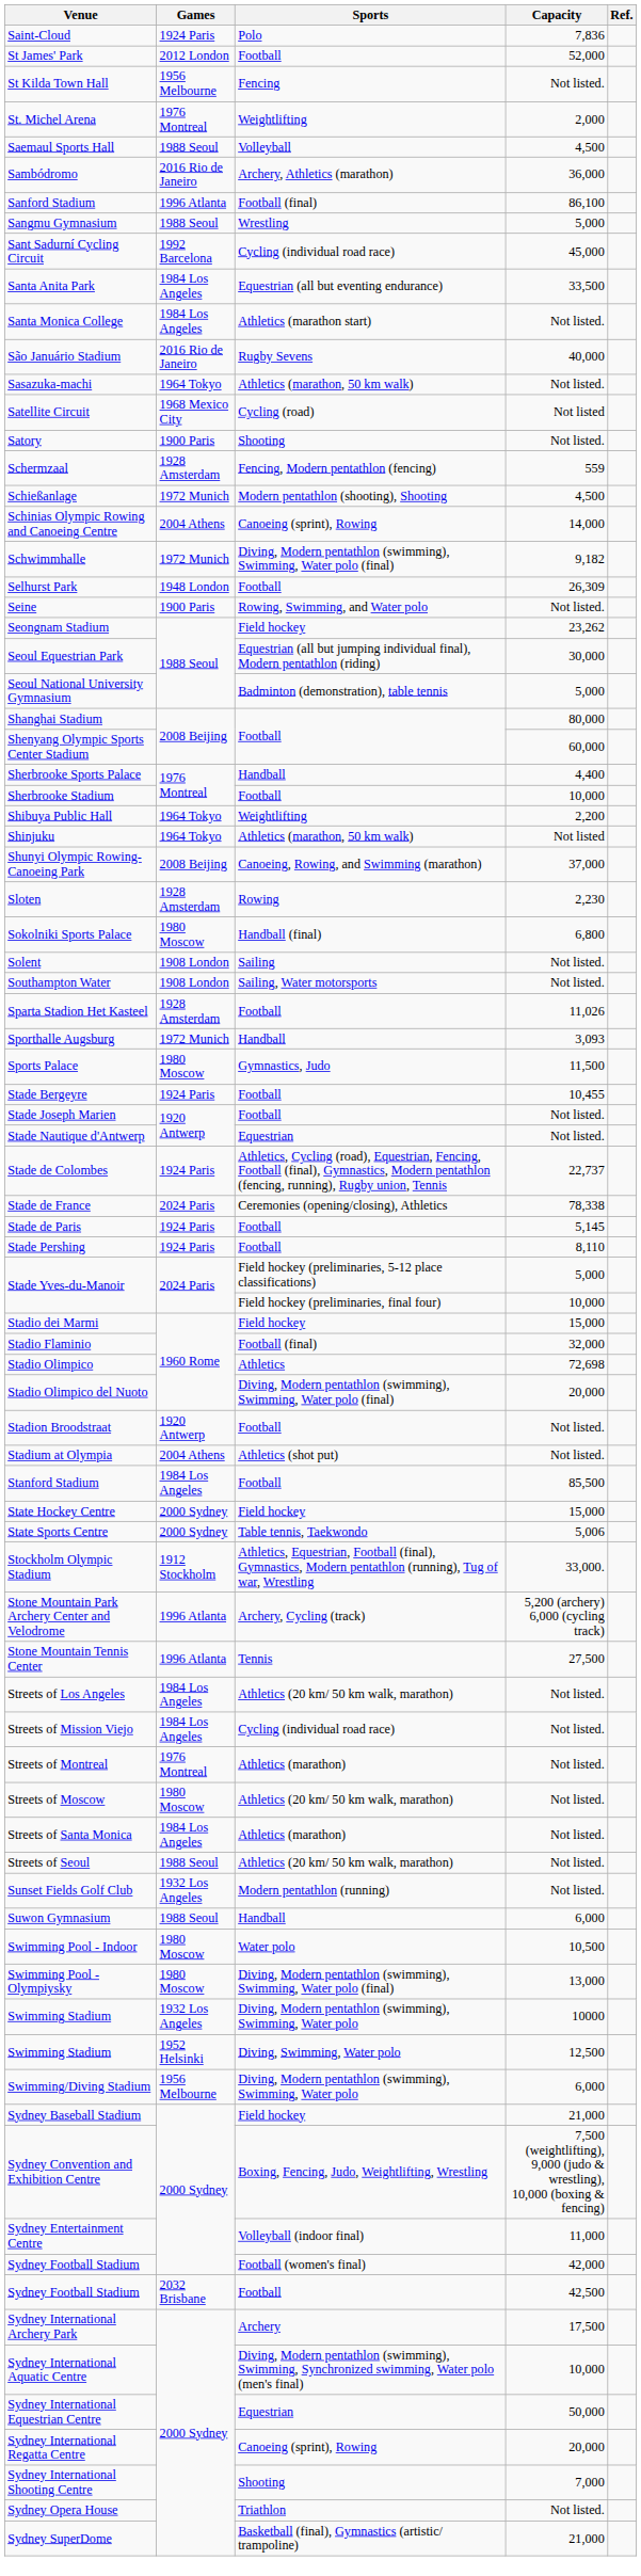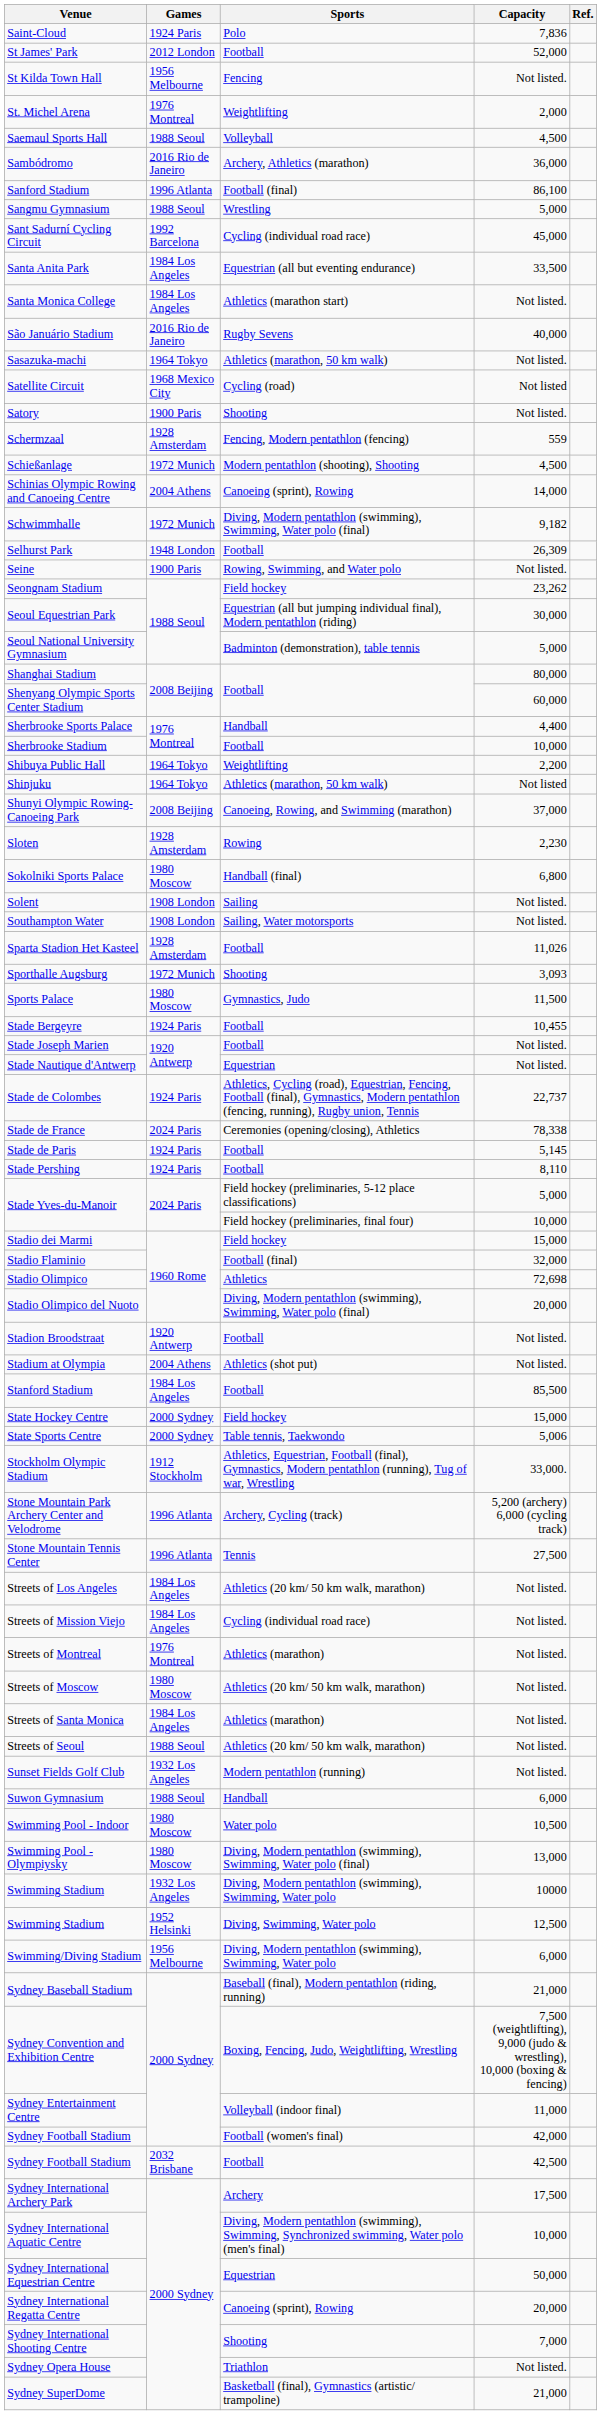Sporthalle Augsburg | Sports: Handball -> Shooting
Sydney Baseball Stadium | Sports: Field hockey -> Baseball (final), Modern pentathlon (riding, running)
